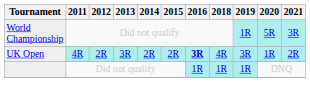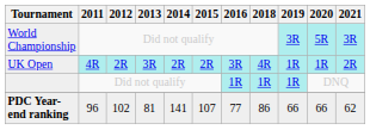World Championship | 2019: 1R -> 3R
UK Open | 2016: bold -> normal
UK Open | 2019: 3R -> 1R
+ row: PDC Year-end ranking | 96 | 102 | 81 | 141 | 107 | 77 | 86 | 66 | 66 | 62
